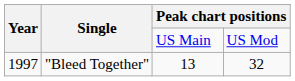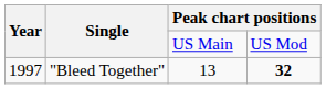1997 | column 4: normal -> bold
